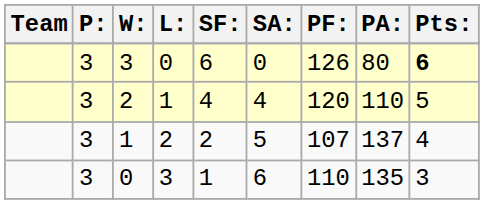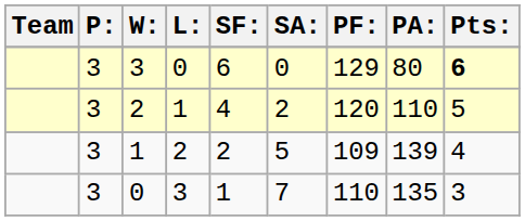row 2 | PF:: 126 -> 129
row 3 | SA:: 4 -> 2
row 4 | PF:: 107 -> 109
row 4 | PA:: 137 -> 139
row 5 | SA:: 6 -> 7
